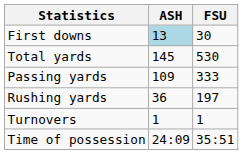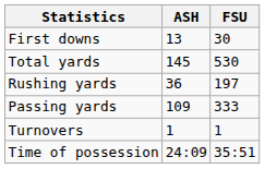First downs | ASH: lightblue background -> no background
rows swapped: Rushing yards <-> Passing yards
